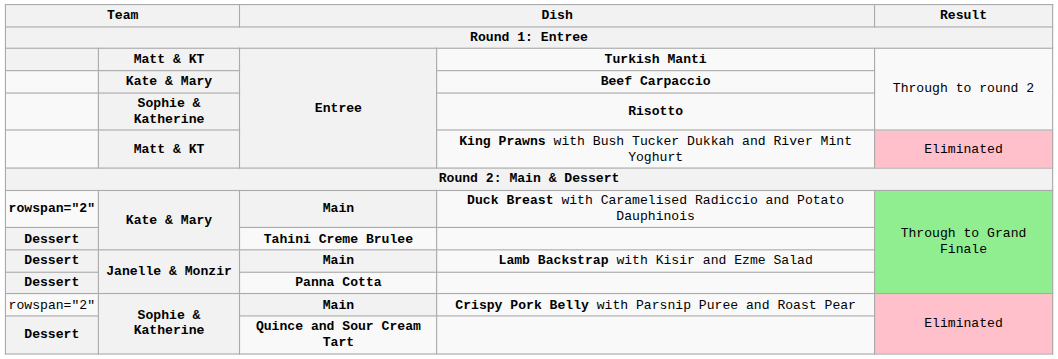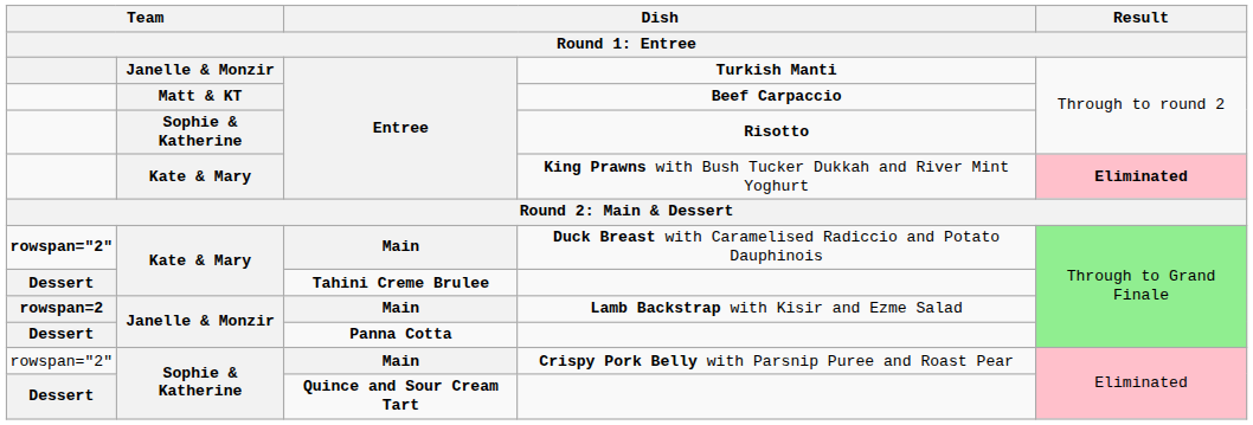Turkish Manti | column 2: Matt & KT -> Janelle & Monzir
Beef Carpaccio | column 2: Kate & Mary -> Matt & KT
King Prawns with Bush Tucker Dukkah and River Mint Yoghurt | column 2: Matt & KT -> Kate & Mary
King Prawns with Bush Tucker Dukkah and River Mint Yoghurt | Result: normal -> bold
Lamb Backstrap with Kisir and Ezme Salad | column 1: Dessert -> rowspan=2
